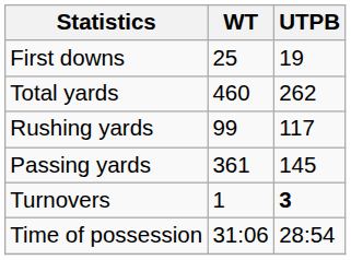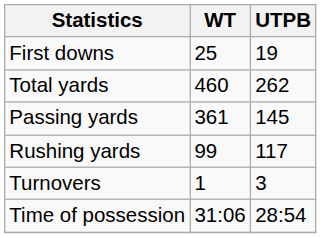rows swapped: Rushing yards <-> Passing yards
Turnovers | UTPB: bold -> normal
